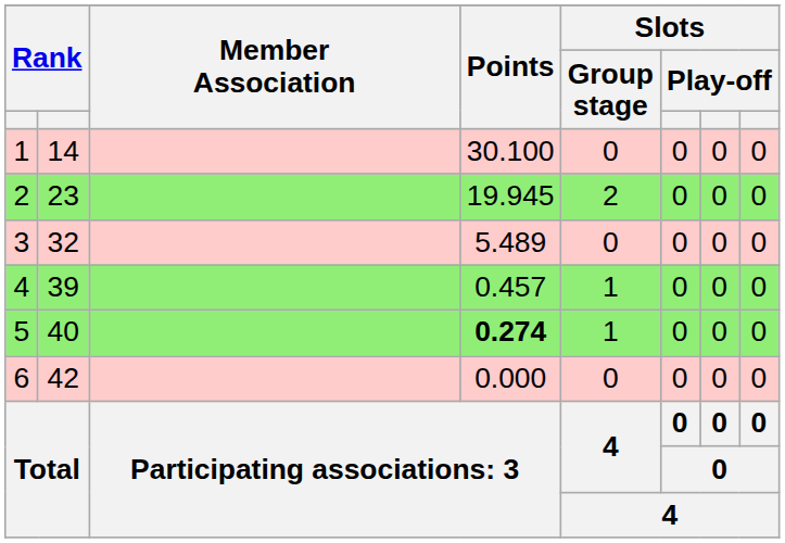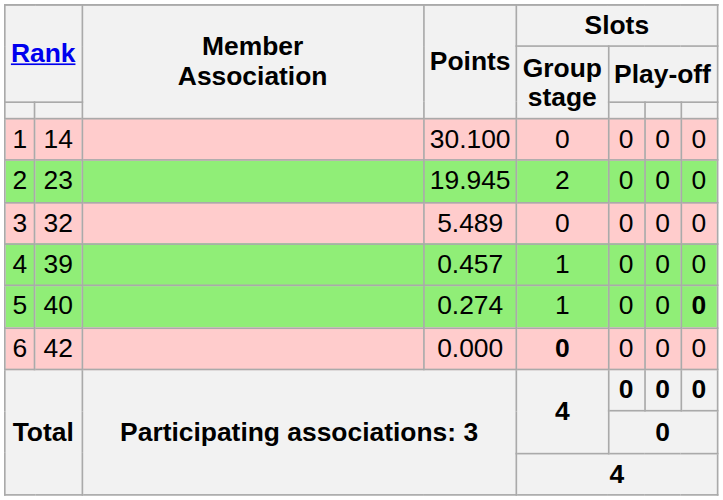5 | Points: bold -> normal
5 | column 8: normal -> bold
6 | Slots / Group stage: normal -> bold
